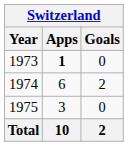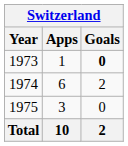1973 | Apps: bold -> normal
1973 | Goals: normal -> bold
